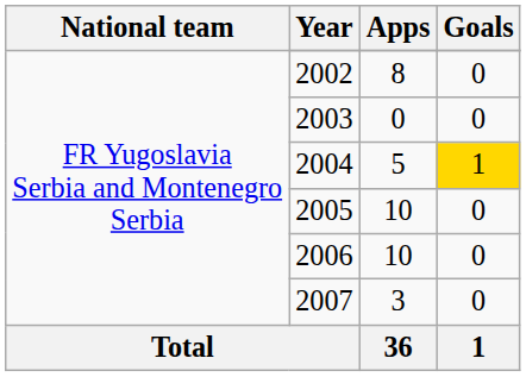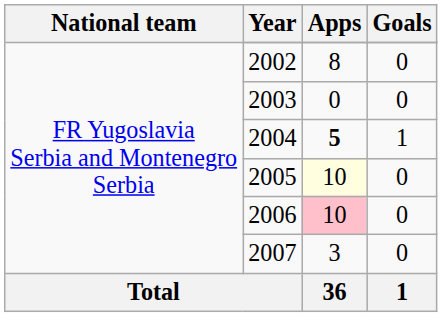2004 | Apps: normal -> bold
2004 | Goals: gold background -> no background
2005 | Apps: no background -> lightyellow background
2006 | Apps: no background -> pink background
